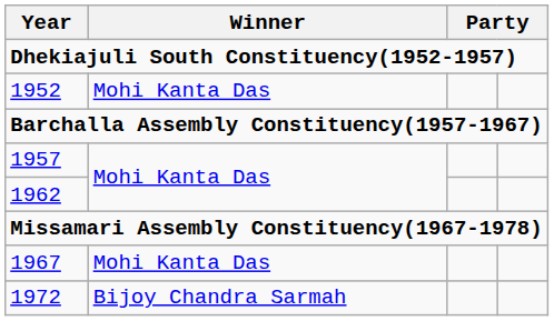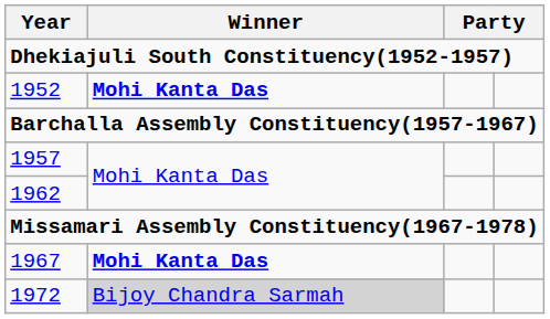1952 | Winner: normal -> bold
1967 | Winner: normal -> bold
1972 | Winner: no background -> lightgrey background
